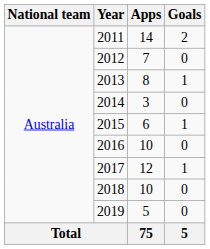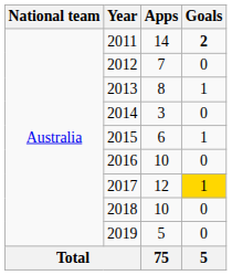2011 | Goals: normal -> bold
2017 | Goals: no background -> gold background
